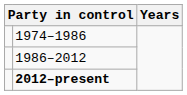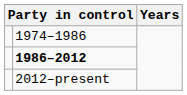1986–2012 | column 2: normal -> bold
2012–present | column 2: bold -> normal
